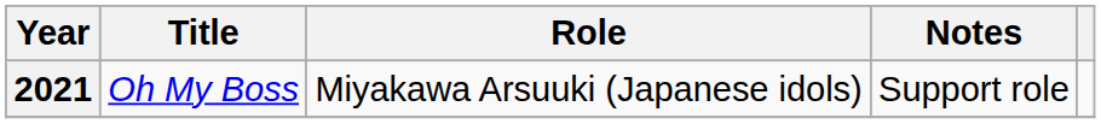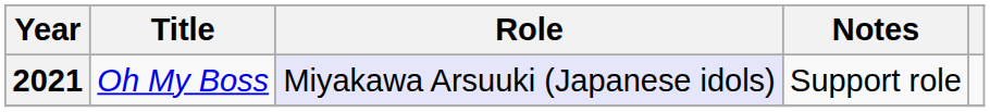2021 | Role: no background -> lavender background
